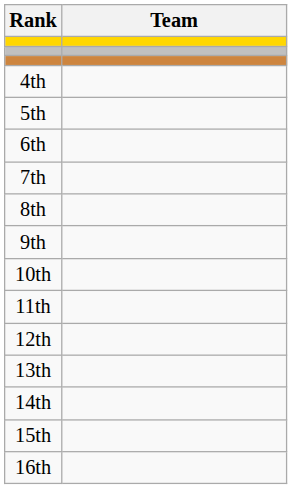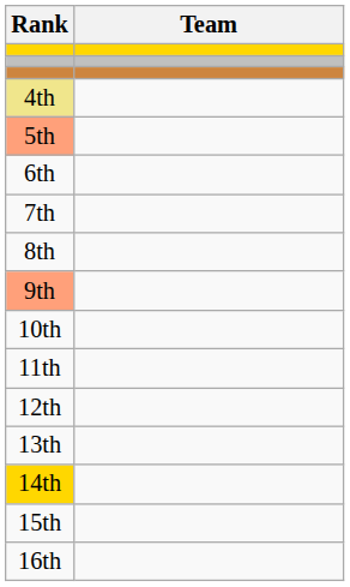row 5 | Rank: no background -> khaki background
row 6 | Rank: no background -> lightsalmon background
row 10 | Rank: no background -> lightsalmon background
row 15 | Rank: no background -> gold background
